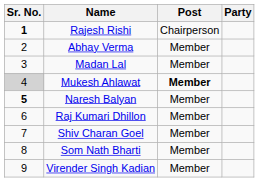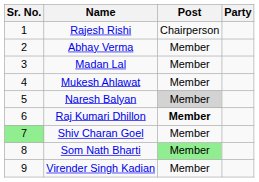Rajesh Rishi | Sr. No.: bold -> normal
Mukesh Ahlawat | Sr. No.: lightgrey background -> no background
Mukesh Ahlawat | Post: bold -> normal
Naresh Balyan | Sr. No.: bold -> normal
Naresh Balyan | Post: no background -> lightgrey background
Raj Kumari Dhillon | Post: normal -> bold
Shiv Charan Goel | Sr. No.: no background -> lightgreen background
Som Nath Bharti | Post: no background -> lightgreen background
